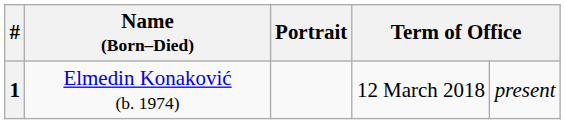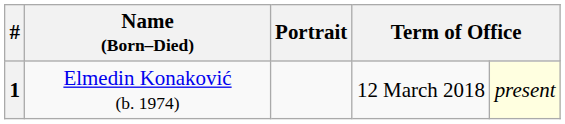1 | column 5: no background -> lightyellow background
